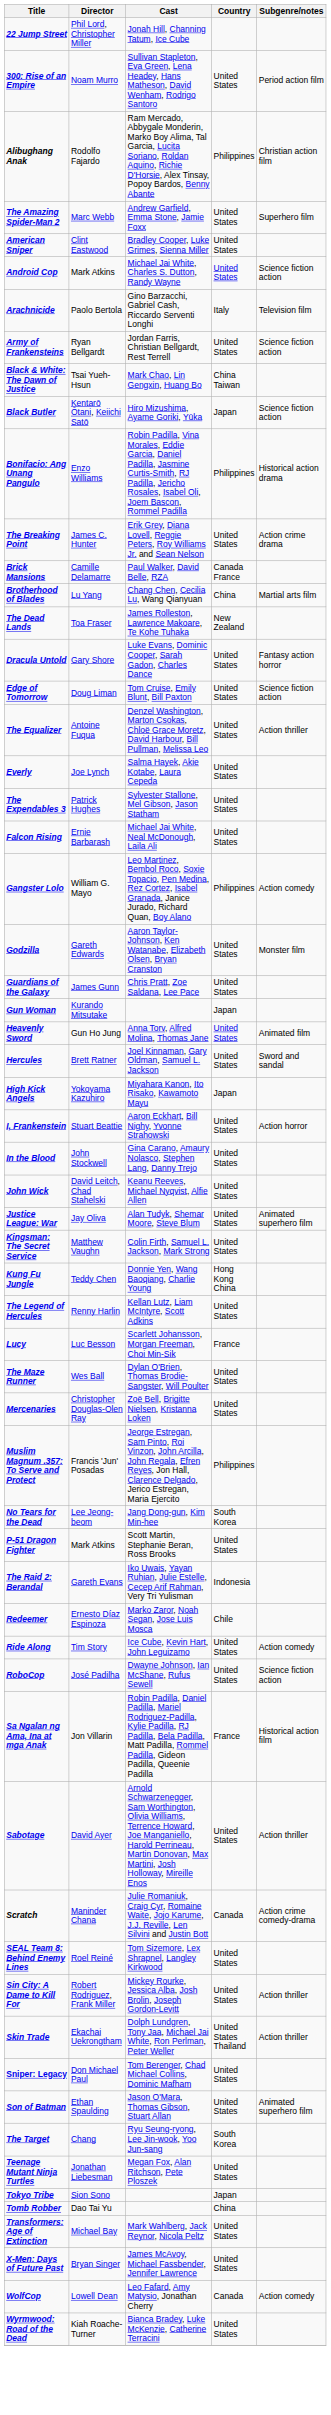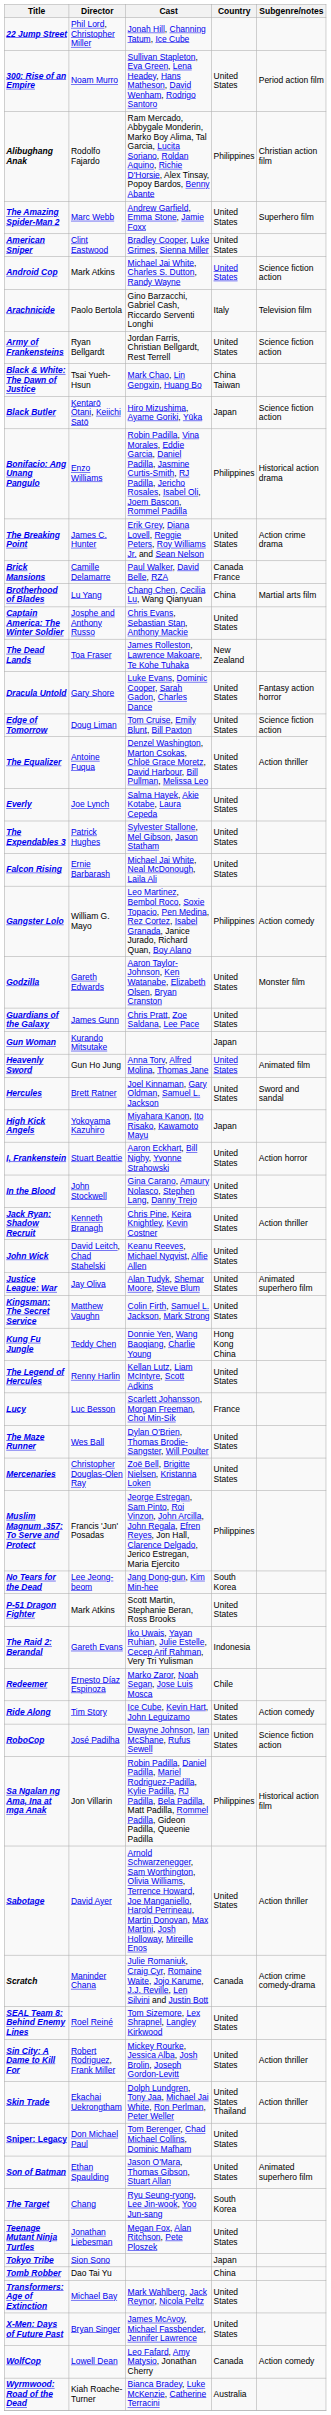+ row: Captain America: The Winter Soldier | Josphe and Anthony Russo | Chris Evans, Sebastian Stan, Anthony Mackie | United States
+ row: Jack Ryan: Shadow Recruit | Kenneth Branagh | Chris Pine, Keira Knightley, Kevin Costner | United States | Action thriller
Sa Ngalan ng Ama, Ina at mga Anak | Country: France -> Philippines
Wyrmwood: Road of the Dead | Country: United States -> Australia
